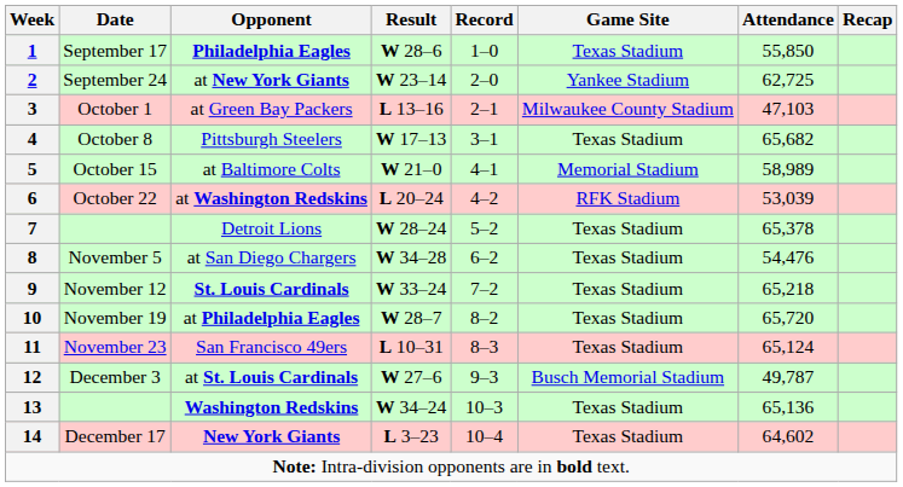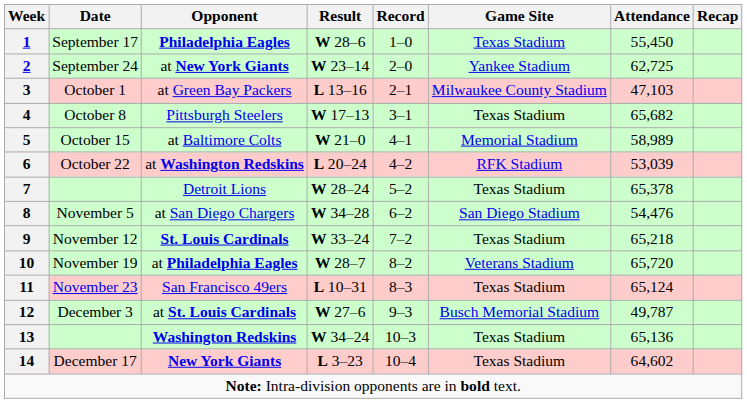1 | Attendance: 55,850 -> 55,450
8 | Game Site: Texas Stadium -> San Diego Stadium
10 | Game Site: Texas Stadium -> Veterans Stadium
